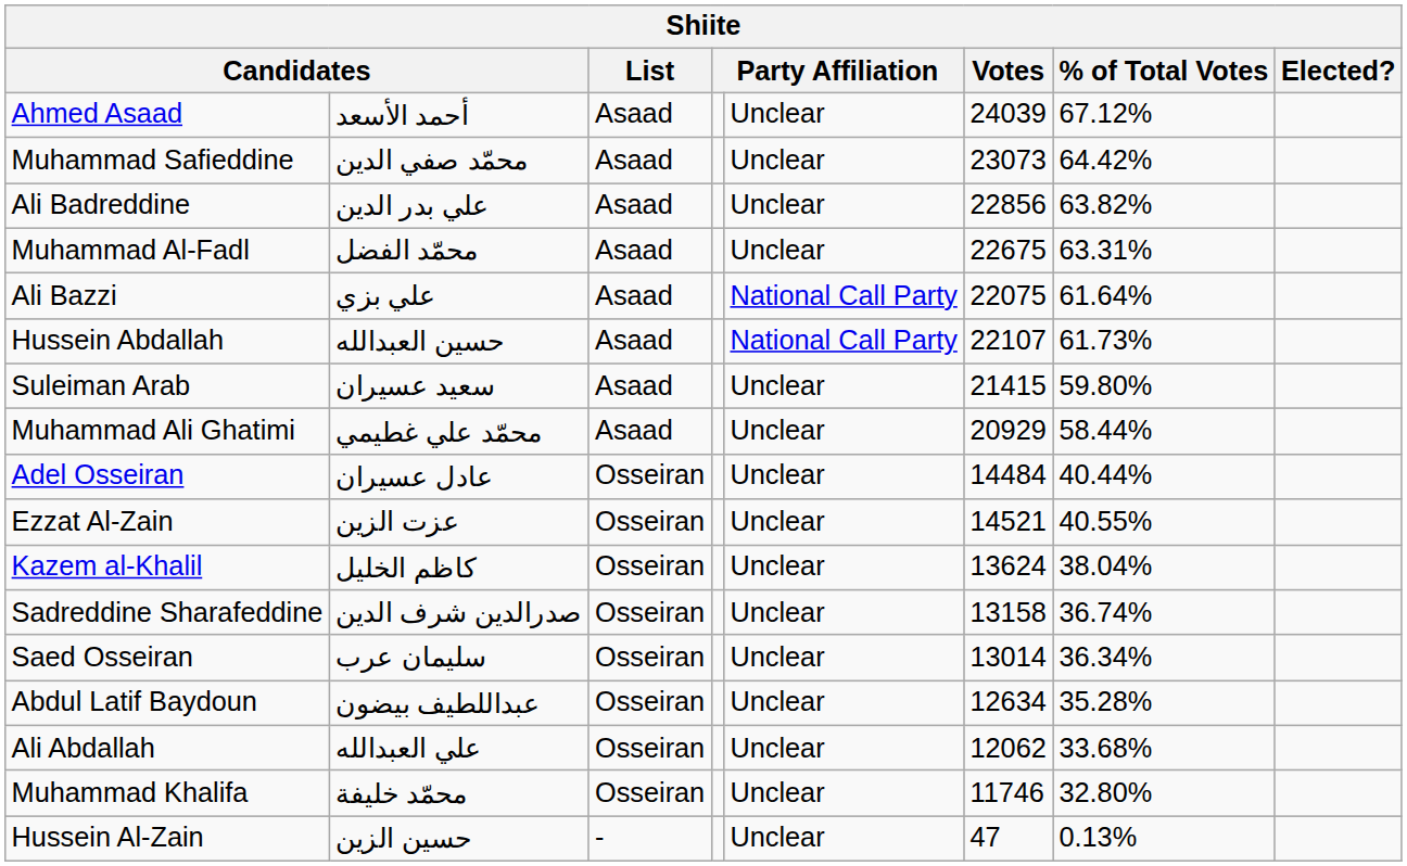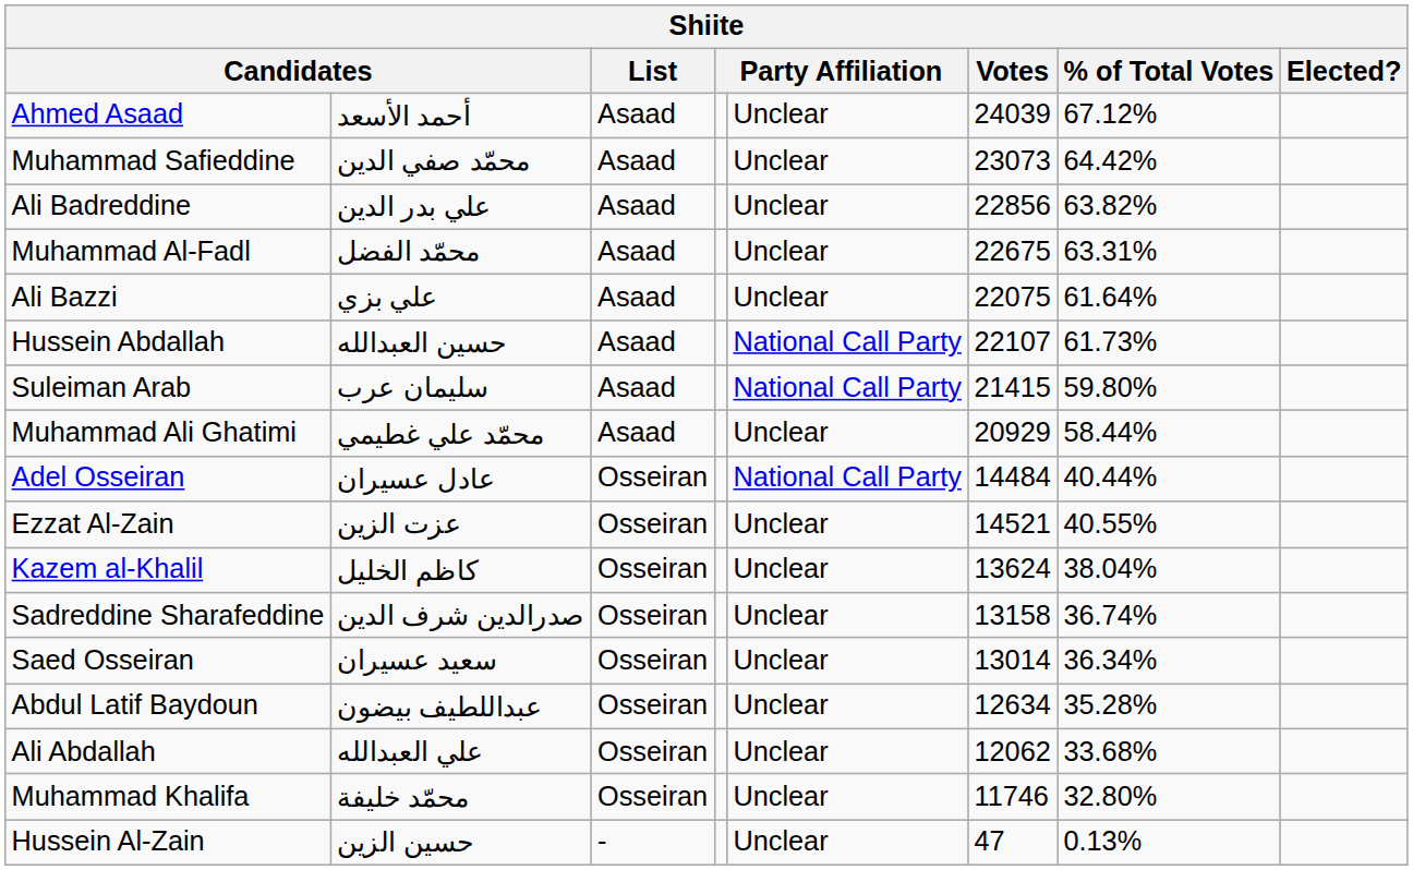Ali Bazzi | column 5: National Call Party -> Unclear
Suleiman Arab | column 2: سعيد عسيران -> سليمان عرب
Suleiman Arab | column 5: Unclear -> National Call Party
Adel Osseiran | column 5: Unclear -> National Call Party
Saed Osseiran | column 2: سليمان عرب -> سعيد عسيران
